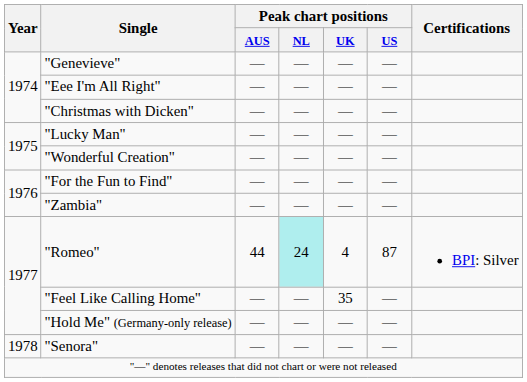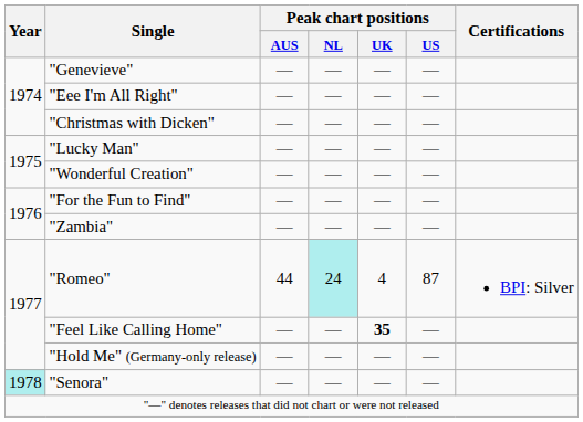"Feel Like Calling Home" | Peak chart positions / UK: normal -> bold
"Senora" | Year: no background -> paleturquoise background
